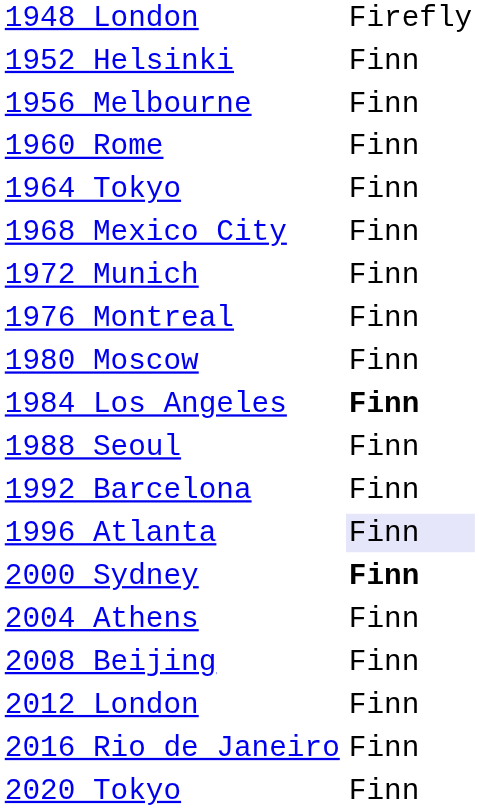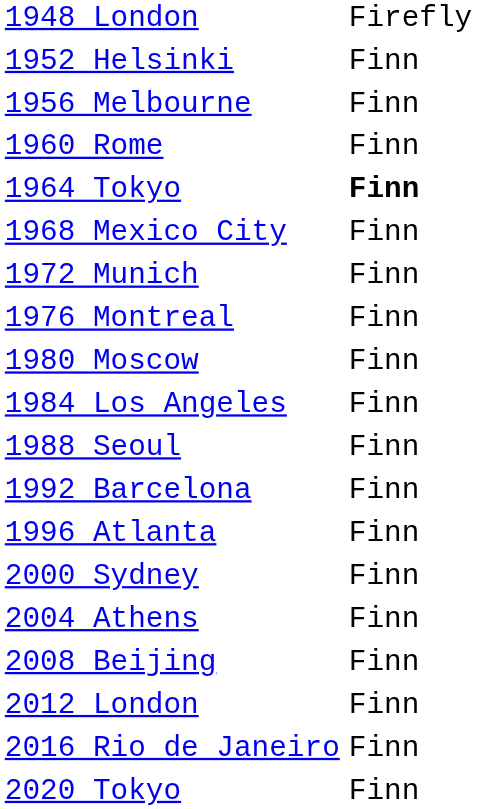1964 Tokyo | column 2: normal -> bold
1984 Los Angeles | column 2: bold -> normal
1996 Atlanta | column 2: lavender background -> no background
2000 Sydney | column 2: bold -> normal
